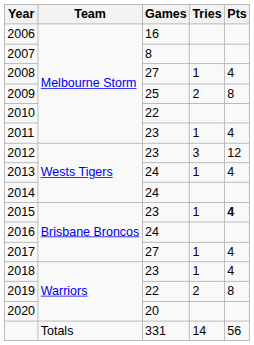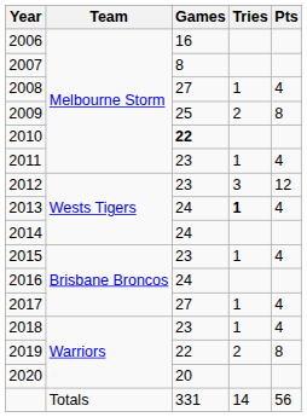2010 | Games: normal -> bold
2013 | Tries: normal -> bold
2015 | Pts: bold -> normal
